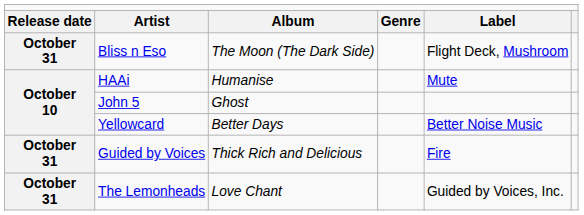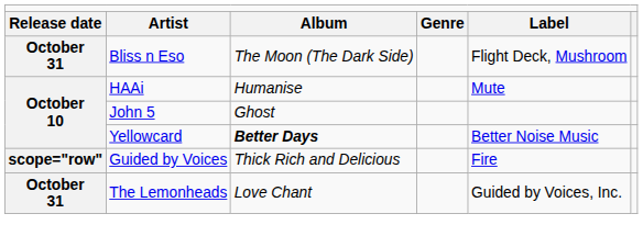Yellowcard | column 3: normal -> bold
Guided by Voices | column 1: October 31 -> scope="row"
